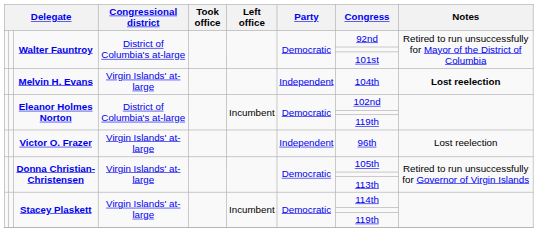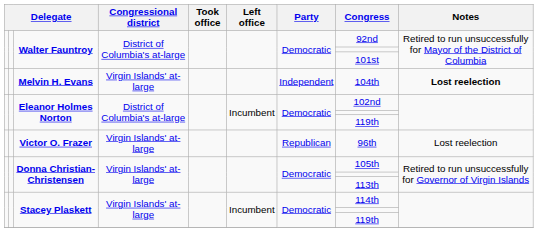Victor O. Frazer | Party: Independent -> Republican
